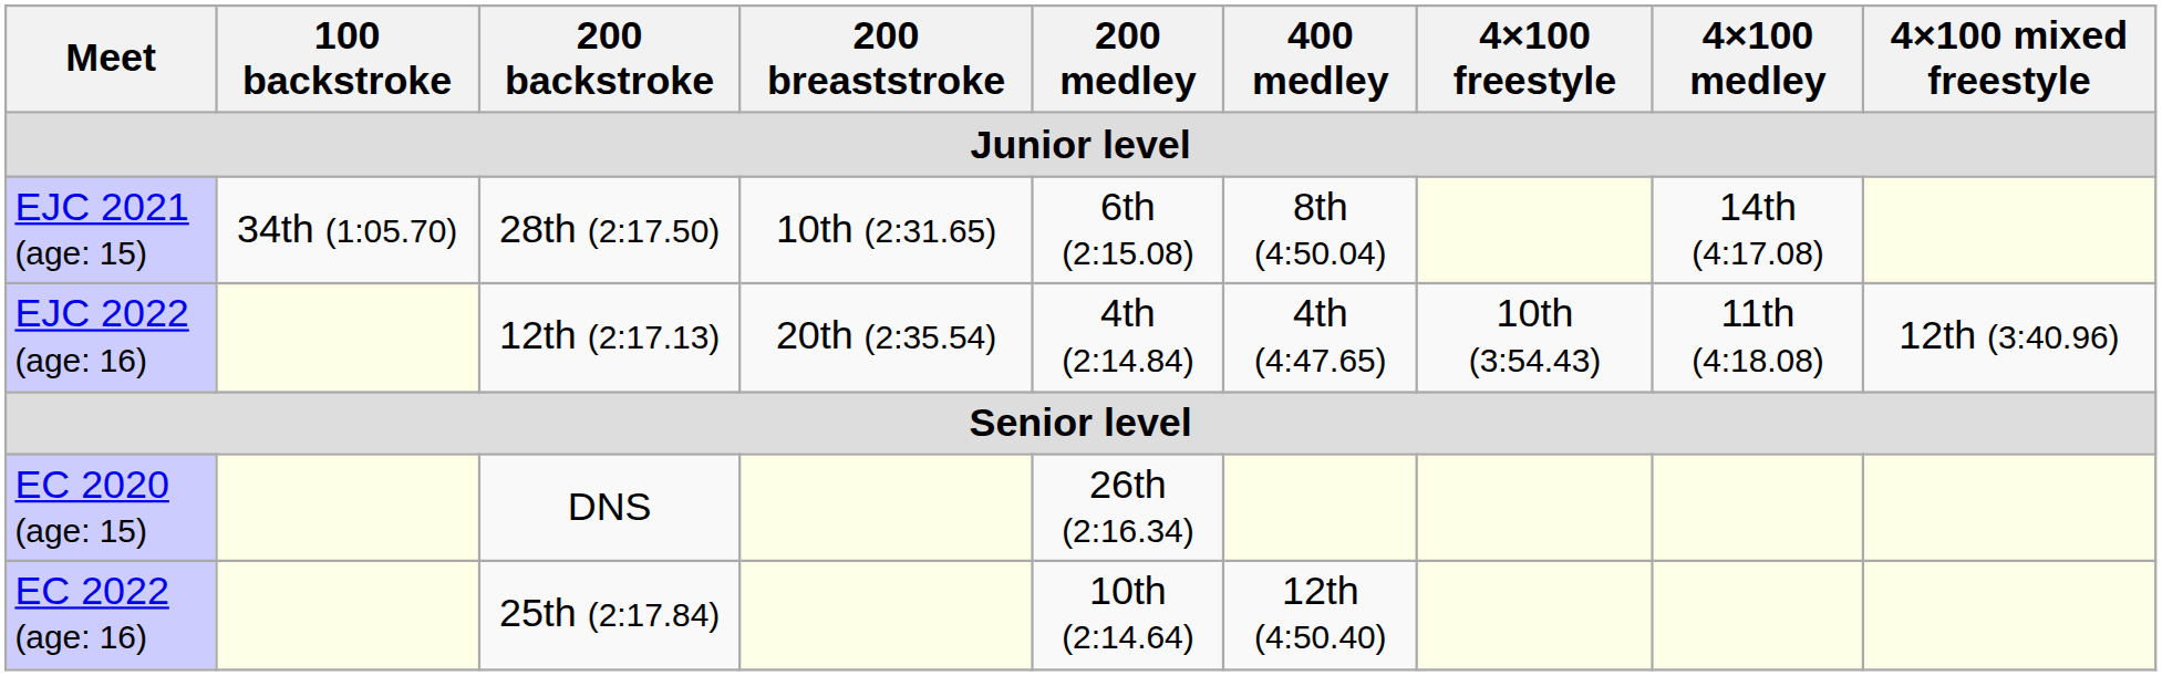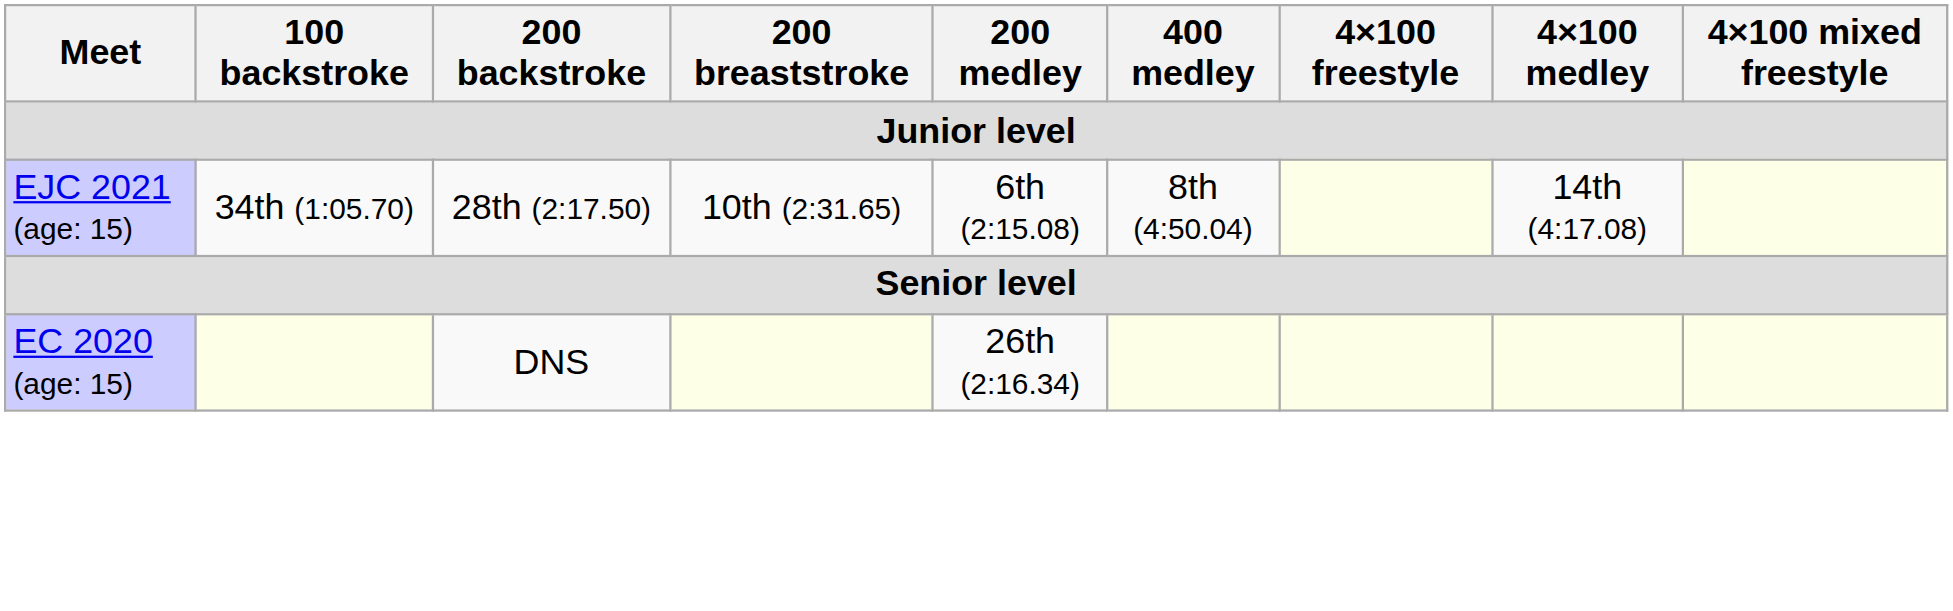- row: EJC 2022 (age: 16) | 12th (2:17.13) | 20th (2:35.54) | 4th (2:14.84) | 4th (4:47.65) | 10th (3:54.43) | 11th (4:18.08) | 12th (3:40.96)
- row: EC 2022 (age: 16) | 25th (2:17.84) | 10th (2:14.64) | 12th (4:50.40)
